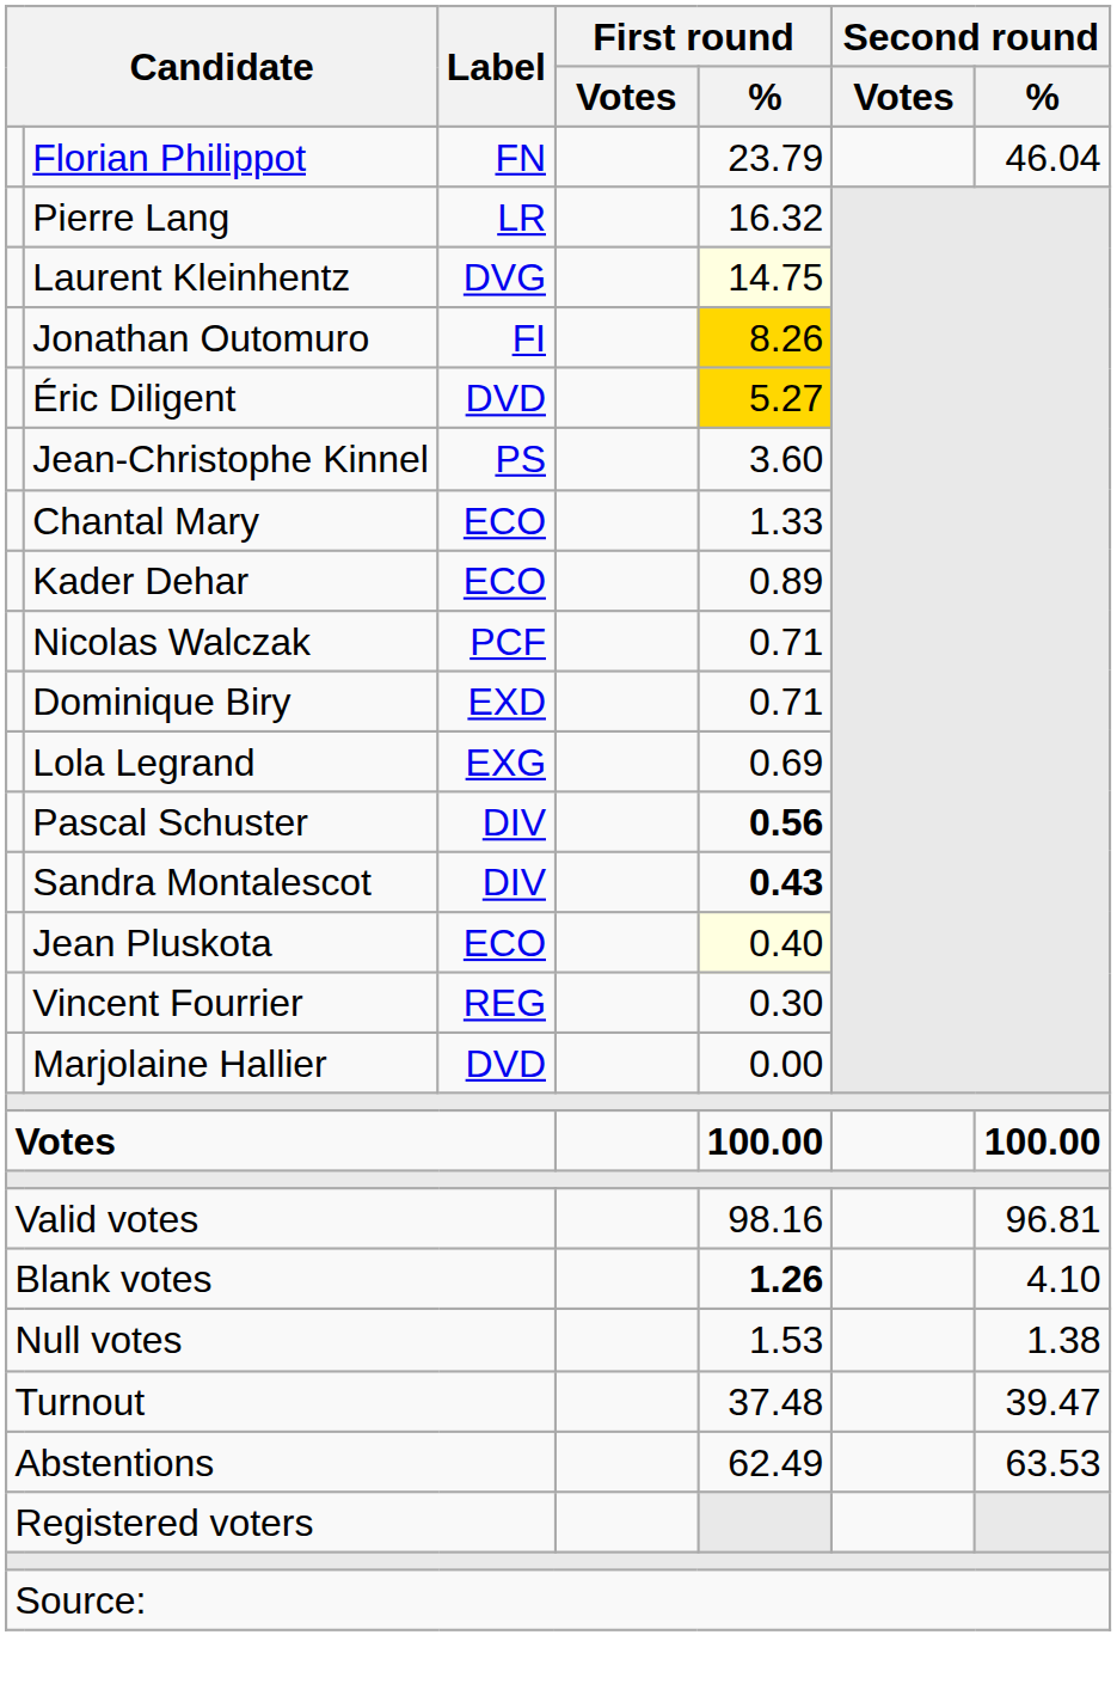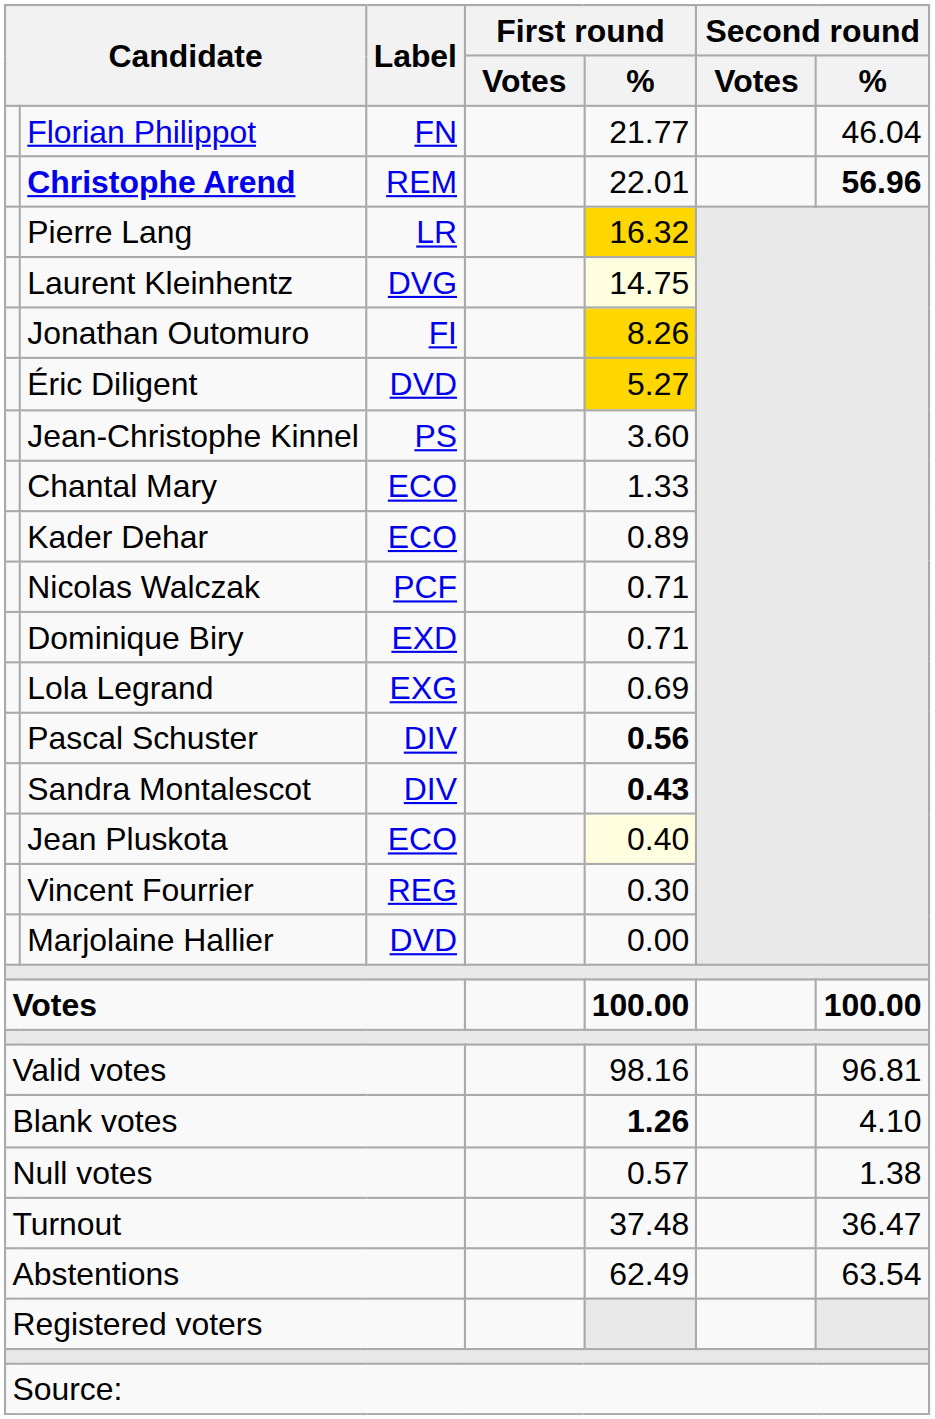Florian Philippot | First round / %: 23.79 -> 21.77
+ row: Christophe Arend | REM | 22.01 | 56.96
Pierre Lang | First round / %: no background -> gold background
Null votes | First round / %: 1.53 -> 0.57
Turnout | Second round / %: 39.47 -> 36.47
Abstentions | Second round / %: 63.53 -> 63.54
